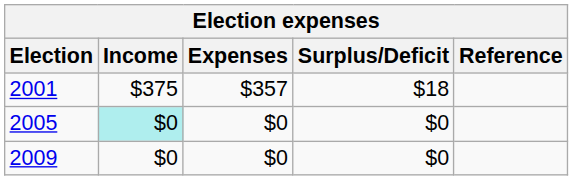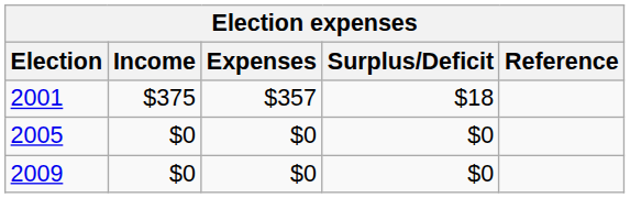2005 | Income: paleturquoise background -> no background
